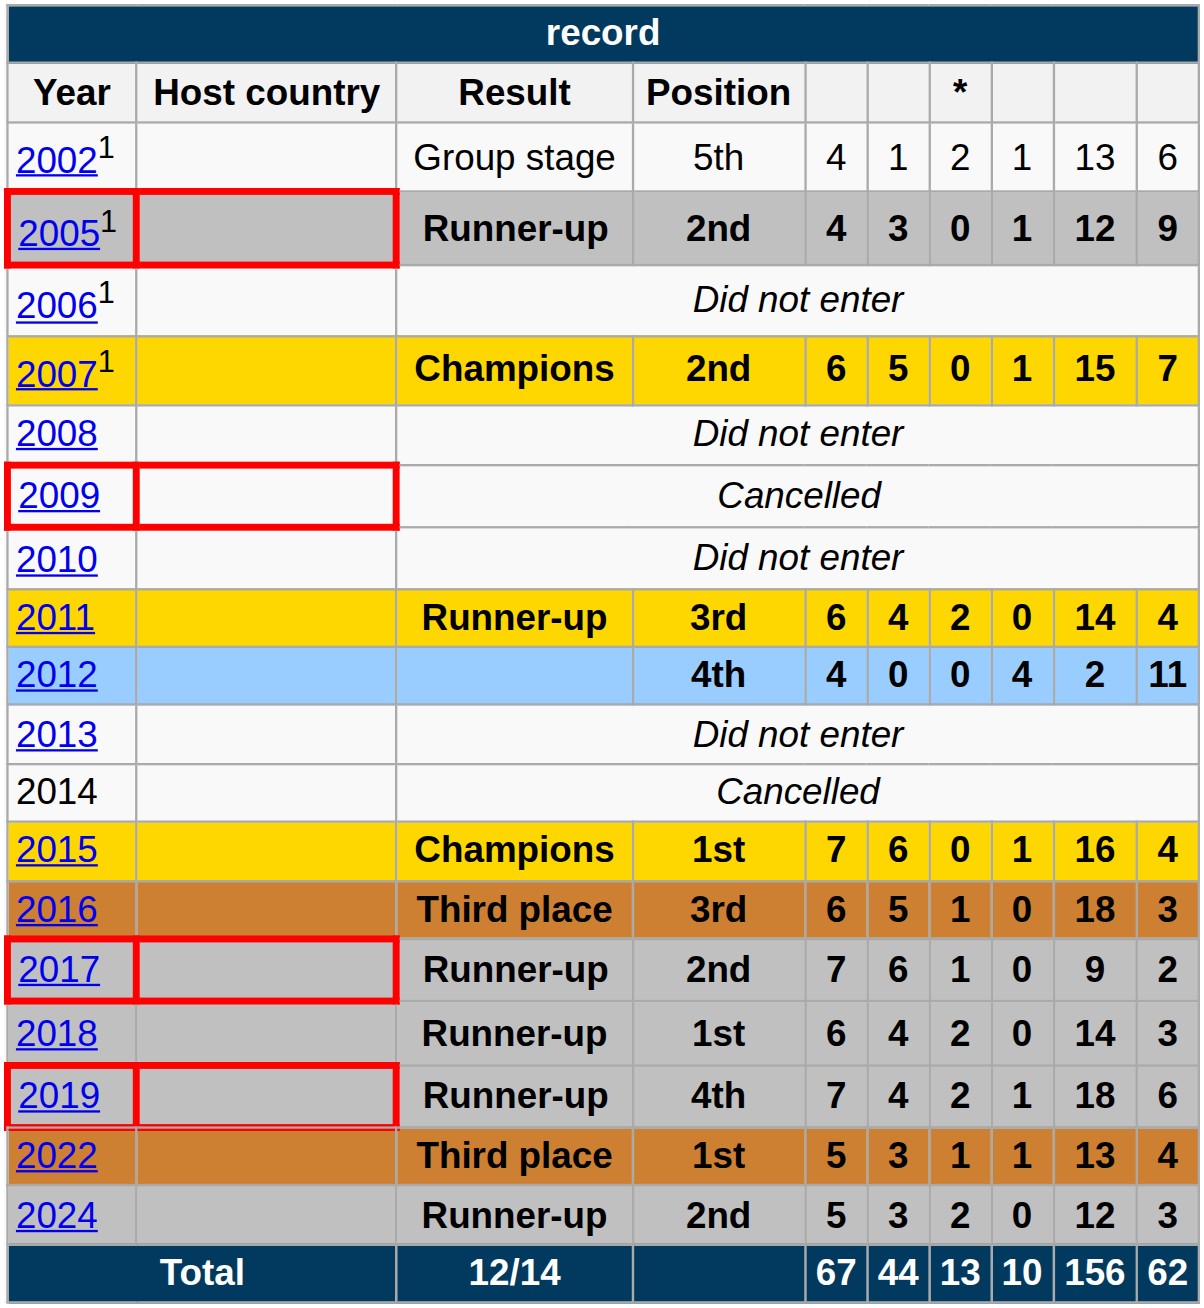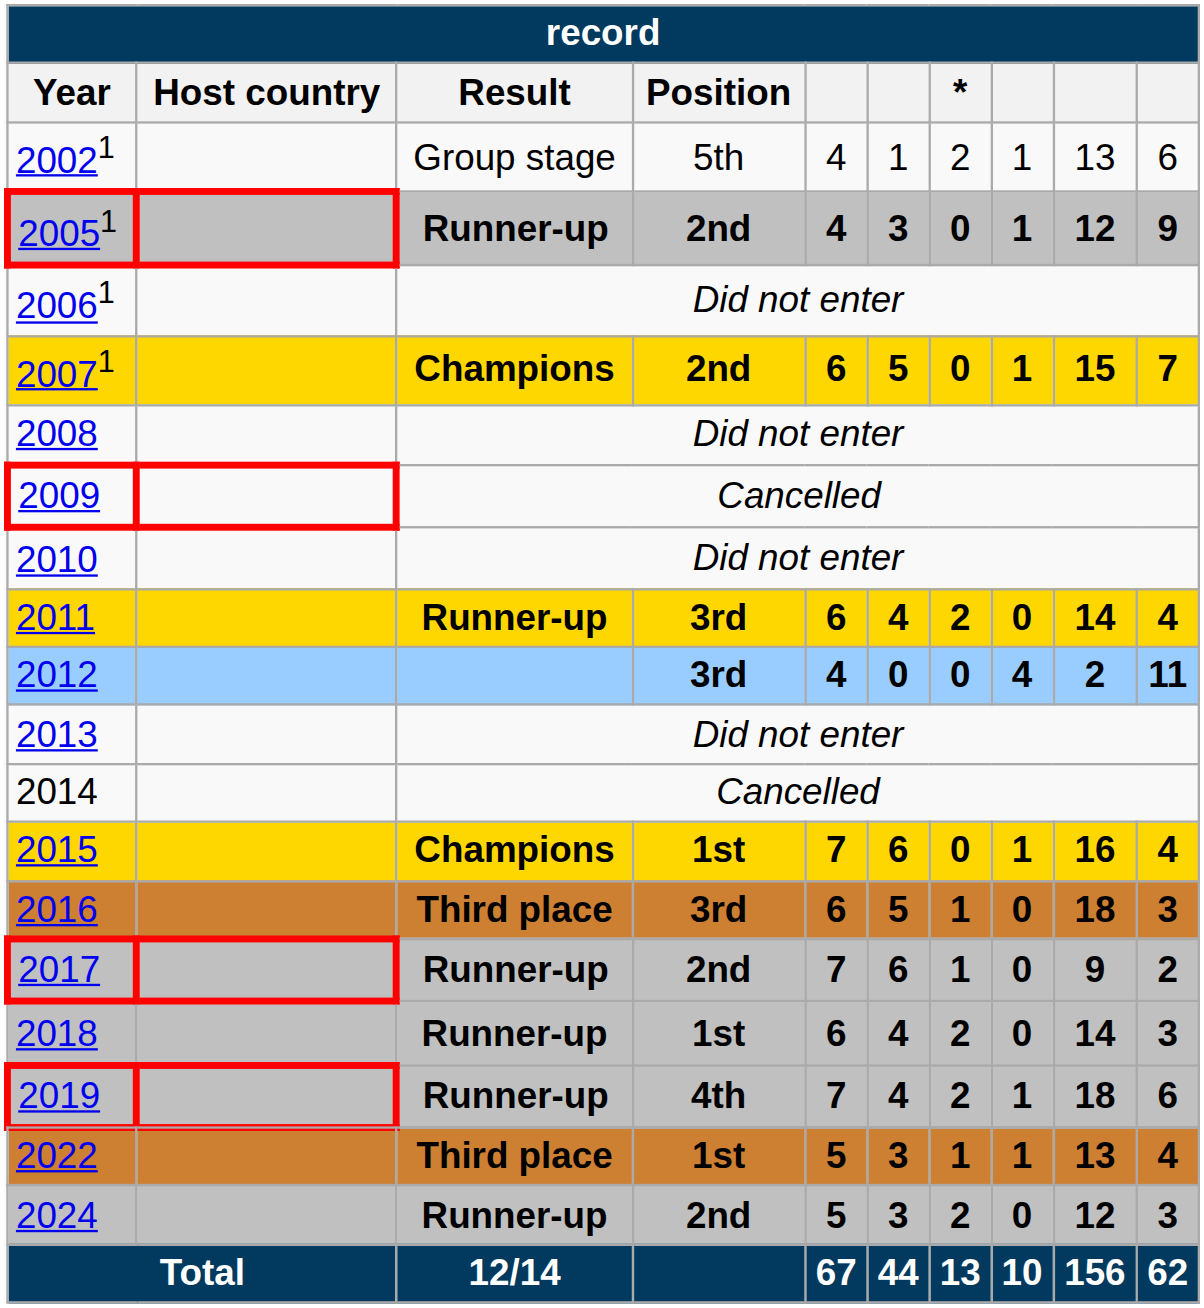2012 | Position: 4th -> 3rd
